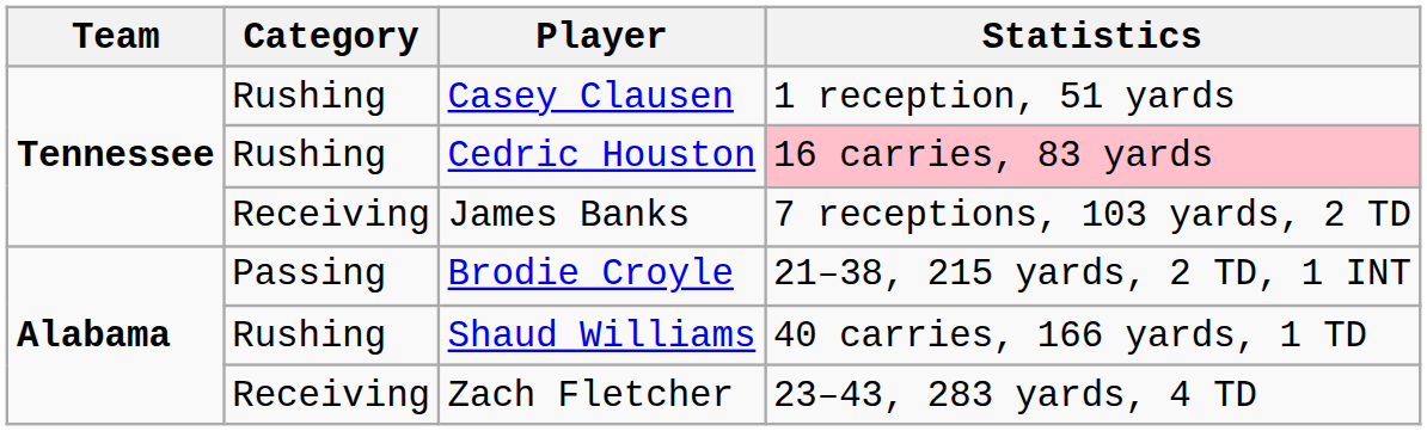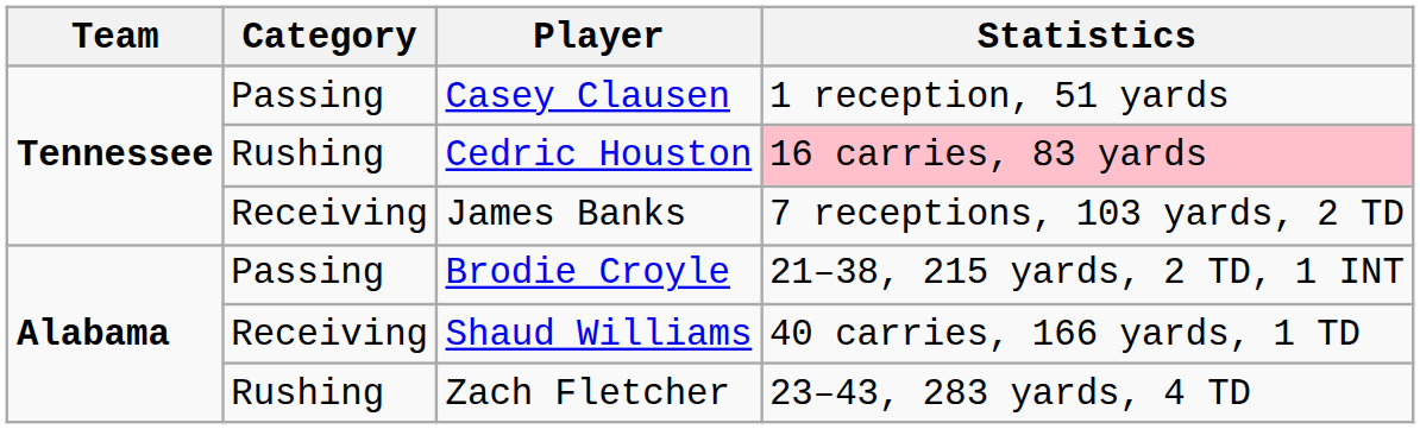Casey Clausen | Category: Rushing -> Passing
Shaud Williams | Category: Rushing -> Receiving
Zach Fletcher | Category: Receiving -> Rushing
